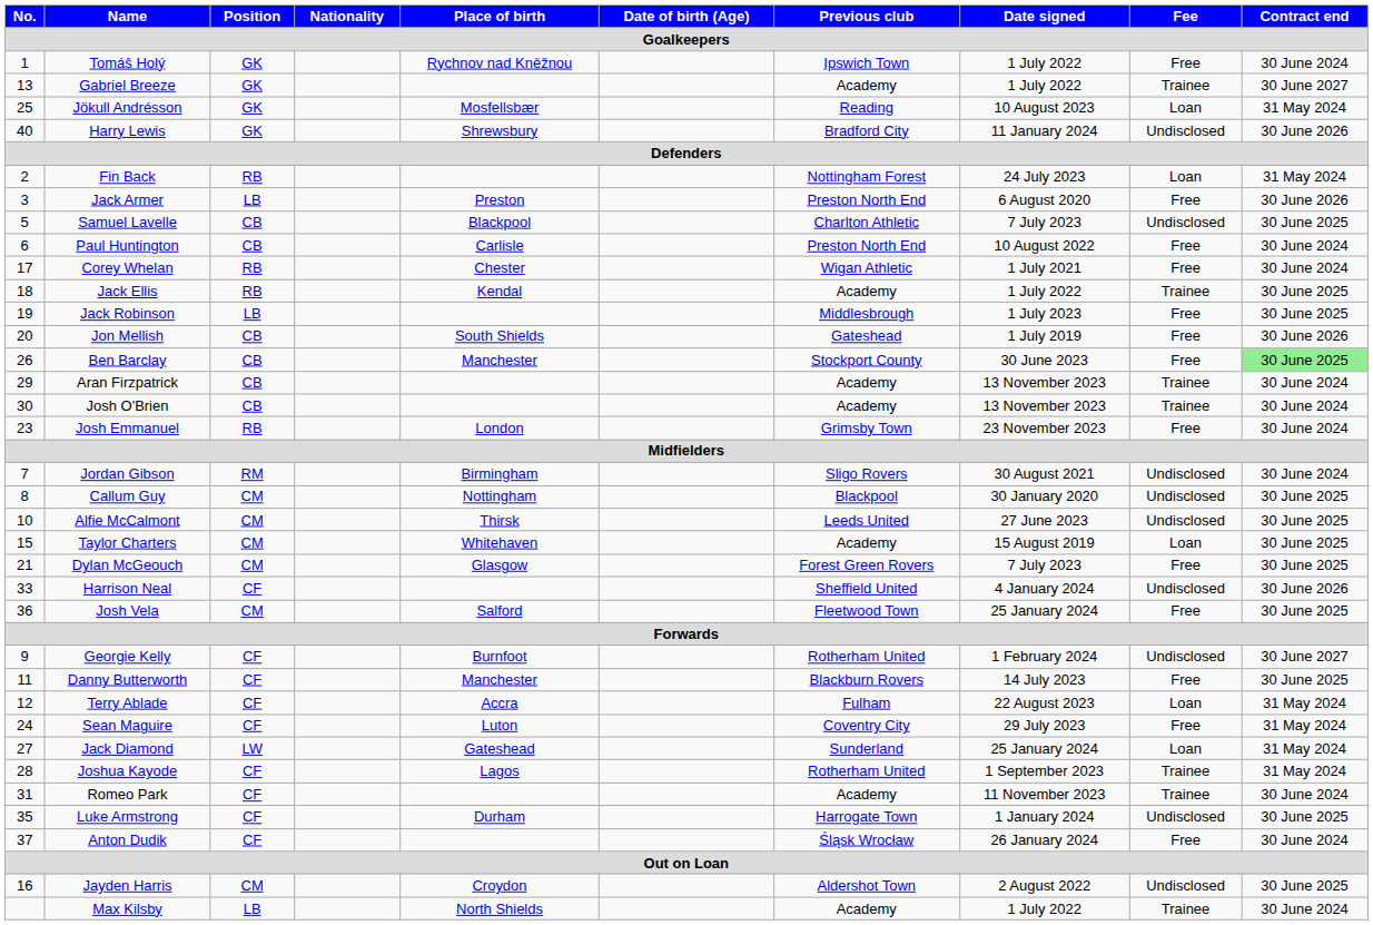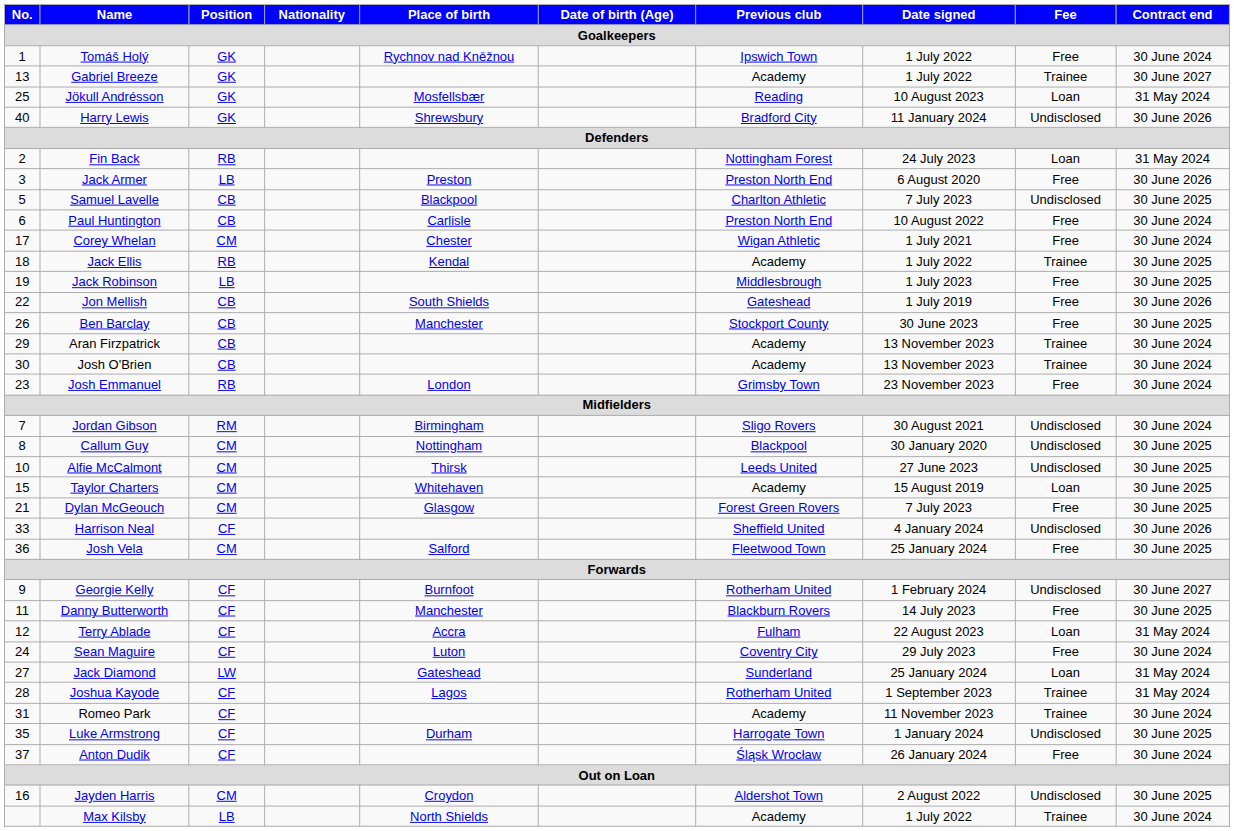Corey Whelan | Position: RB -> CM
Jon Mellish | No.: 20 -> 22
Ben Barclay | Contract end: lightgreen background -> no background
Sean Maguire | Contract end: 31 May 2024 -> 30 June 2024
